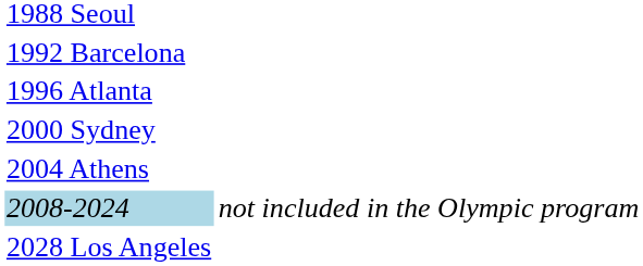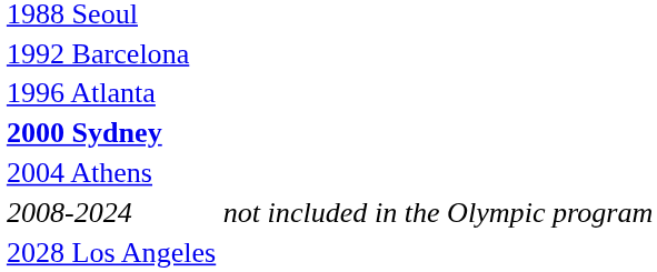2000 Sydney | column 1: normal -> bold
2008-2024 | column 1: lightblue background -> no background
